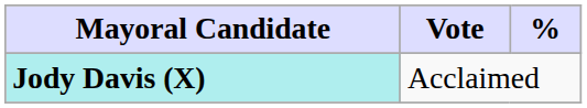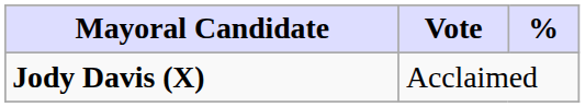Jody Davis (X) | Mayoral Candidate: paleturquoise background -> no background
